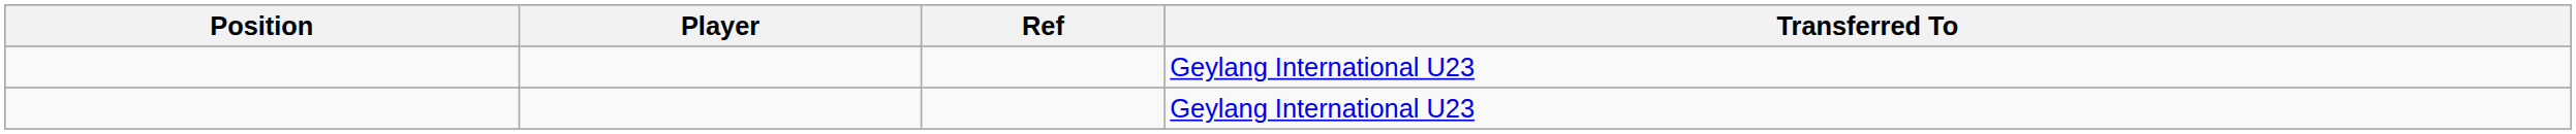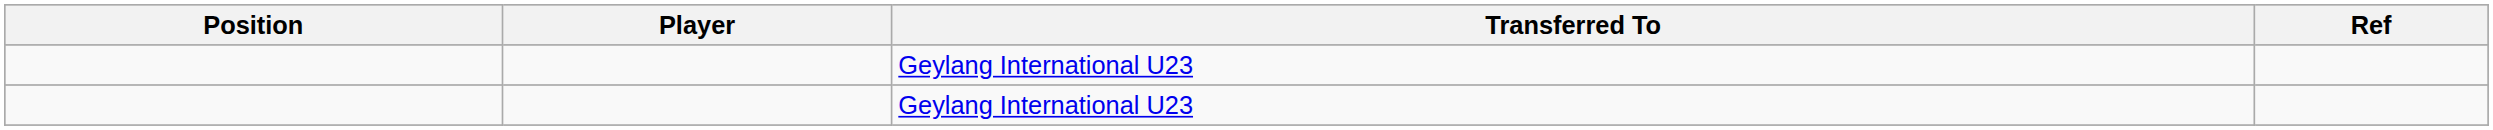columns swapped: Transferred To <-> Ref
